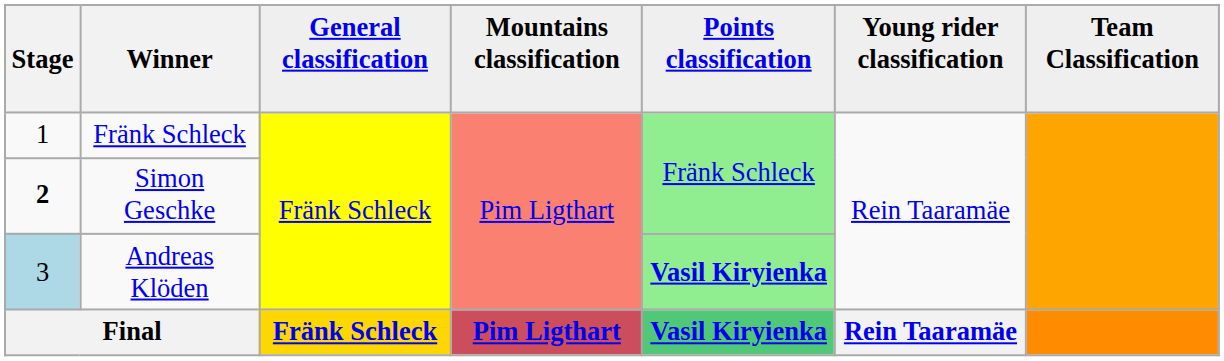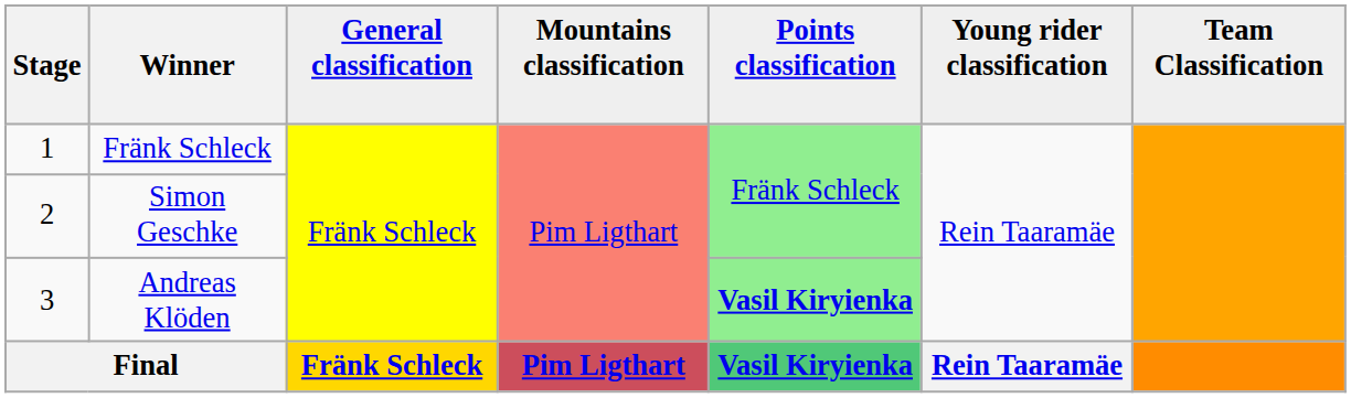Simon Geschke | Stage: bold -> normal
Andreas Klöden | Stage: lightblue background -> no background
